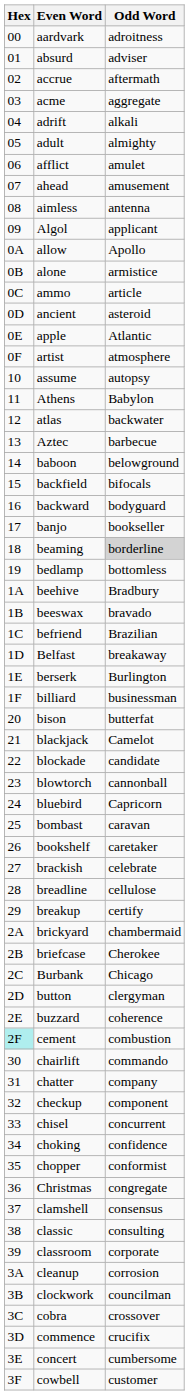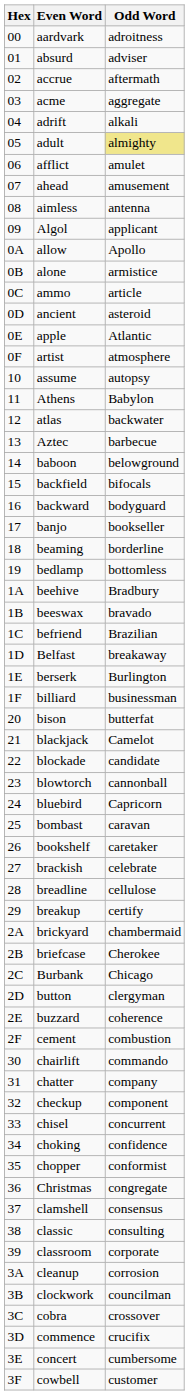adult | Odd Word: no background -> khaki background
beaming | Odd Word: lightgrey background -> no background
cement | Hex: paleturquoise background -> no background
